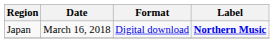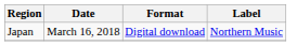Japan | Label: bold -> normal
